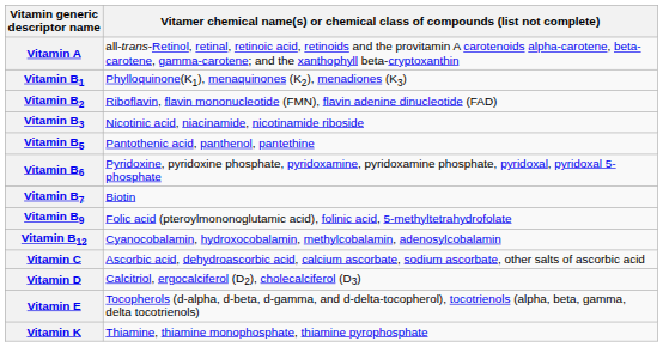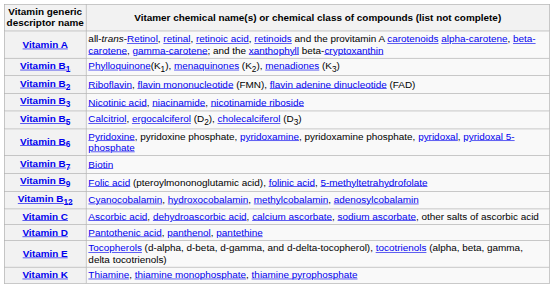Vitamin B5 | column 2: Pantothenic acid, panthenol, pantethine -> Calcitriol, ergocalciferol (D2), cholecalciferol (D3)
Vitamin D | column 2: Calcitriol, ergocalciferol (D2), cholecalciferol (D3) -> Pantothenic acid, panthenol, pantethine
